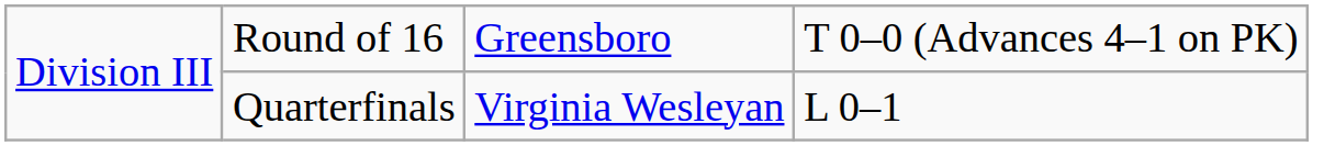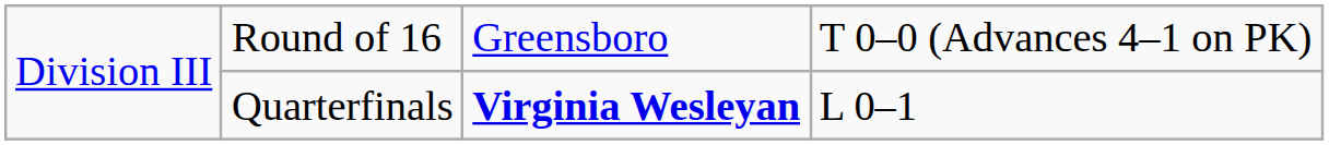Division III / Quarterfinals | column 3: normal -> bold
